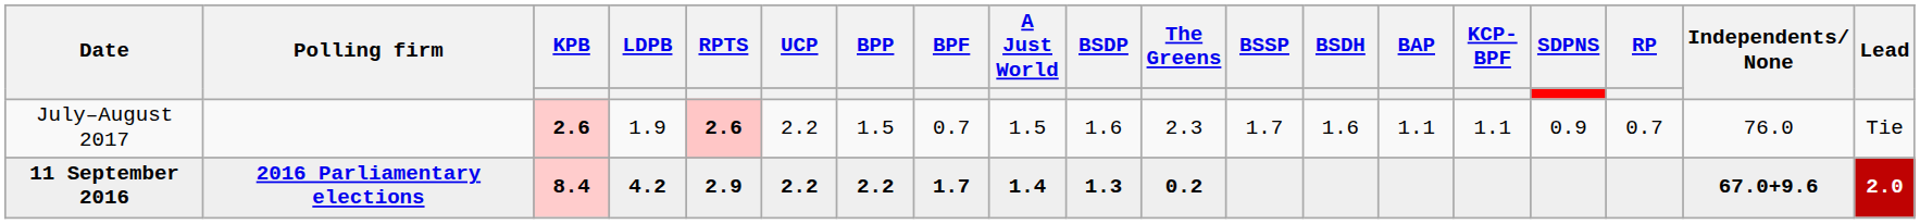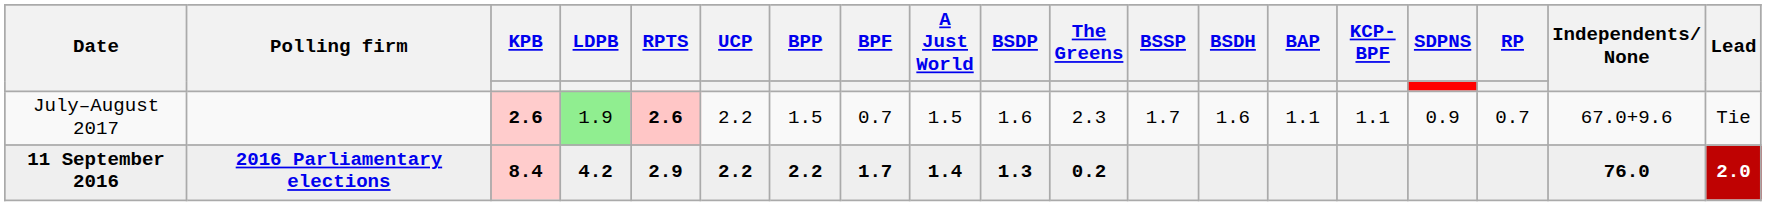July–August 2017 | LDPB: no background -> lightgreen background
July–August 2017 | Independents/ None: 76.0 -> 67.0+9.6
11 September 2016 | Independents/ None: 67.0+9.6 -> 76.0
